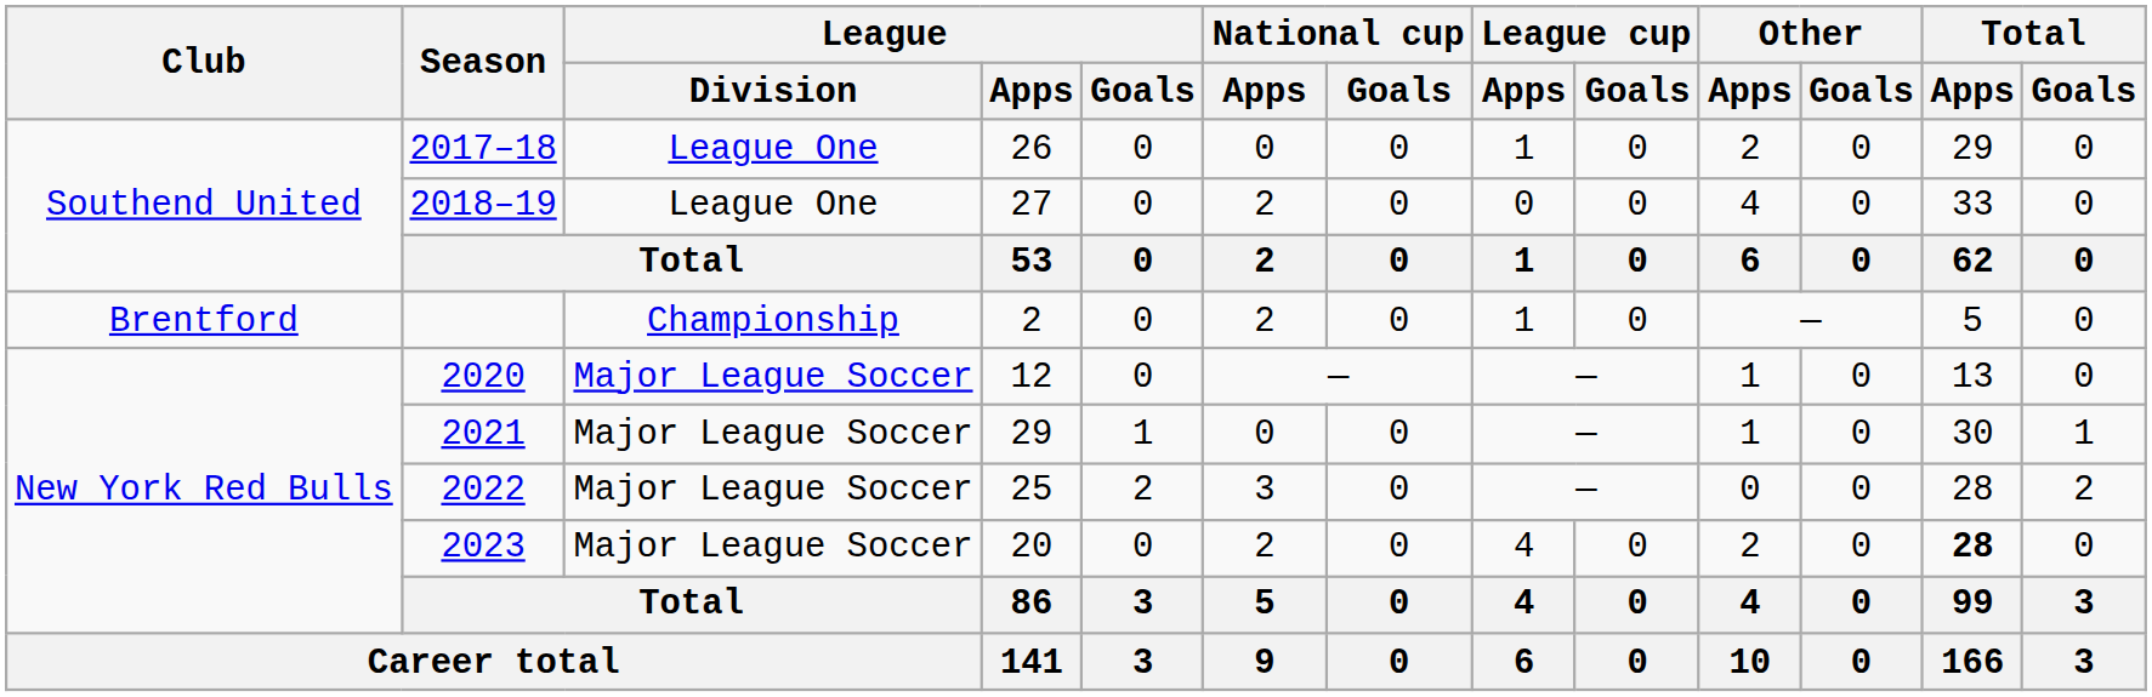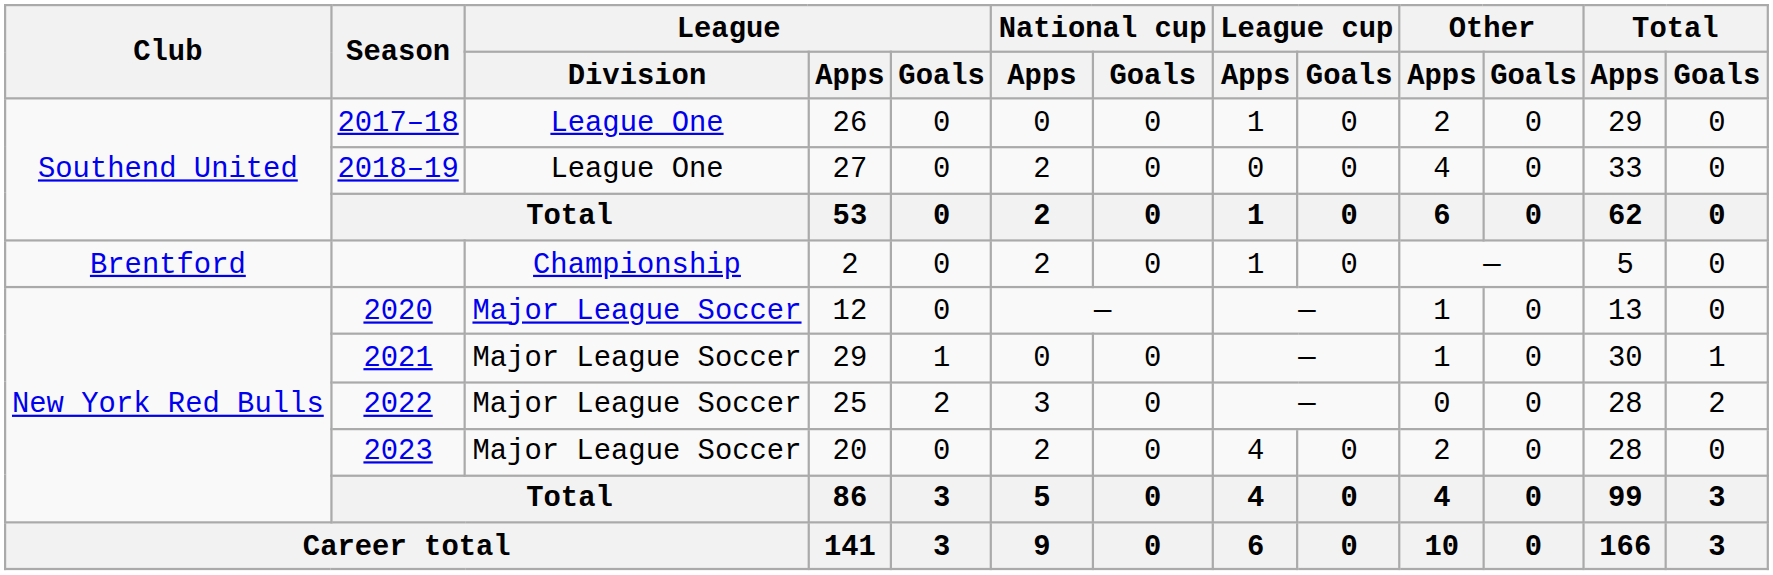2023 | Total / Apps: bold -> normal
